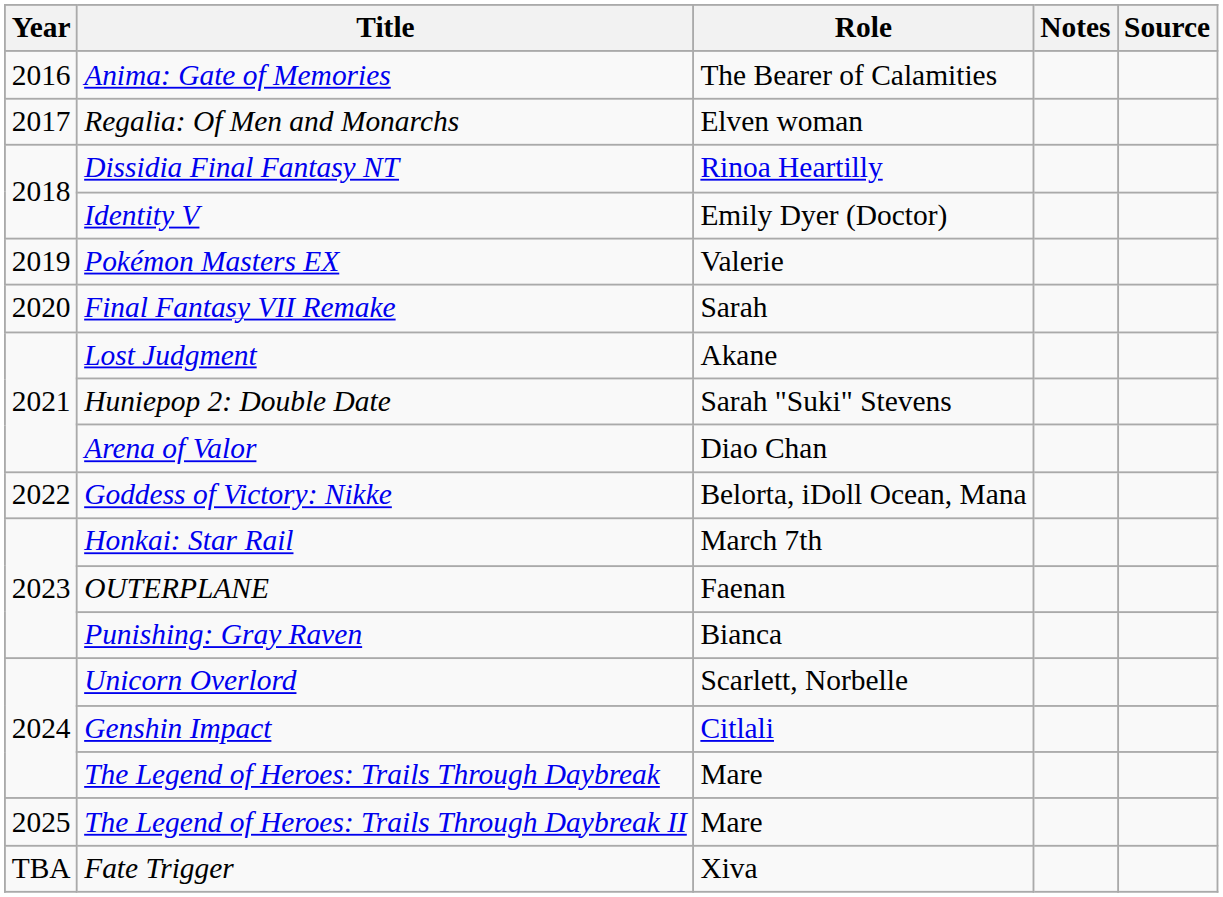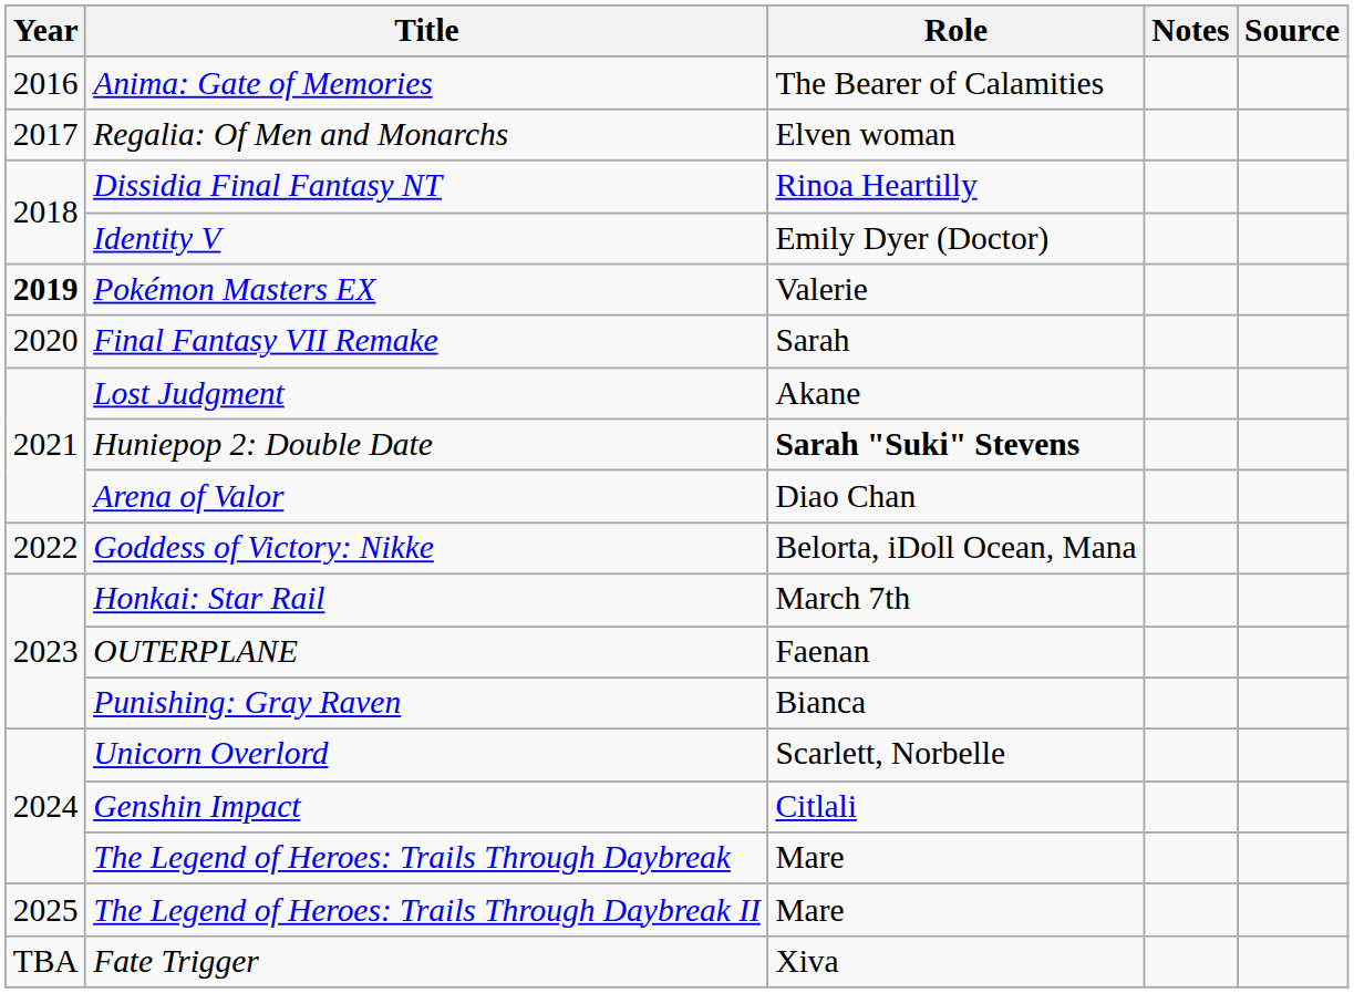Pokémon Masters EX | Year: normal -> bold
Huniepop 2: Double Date | Role: normal -> bold
